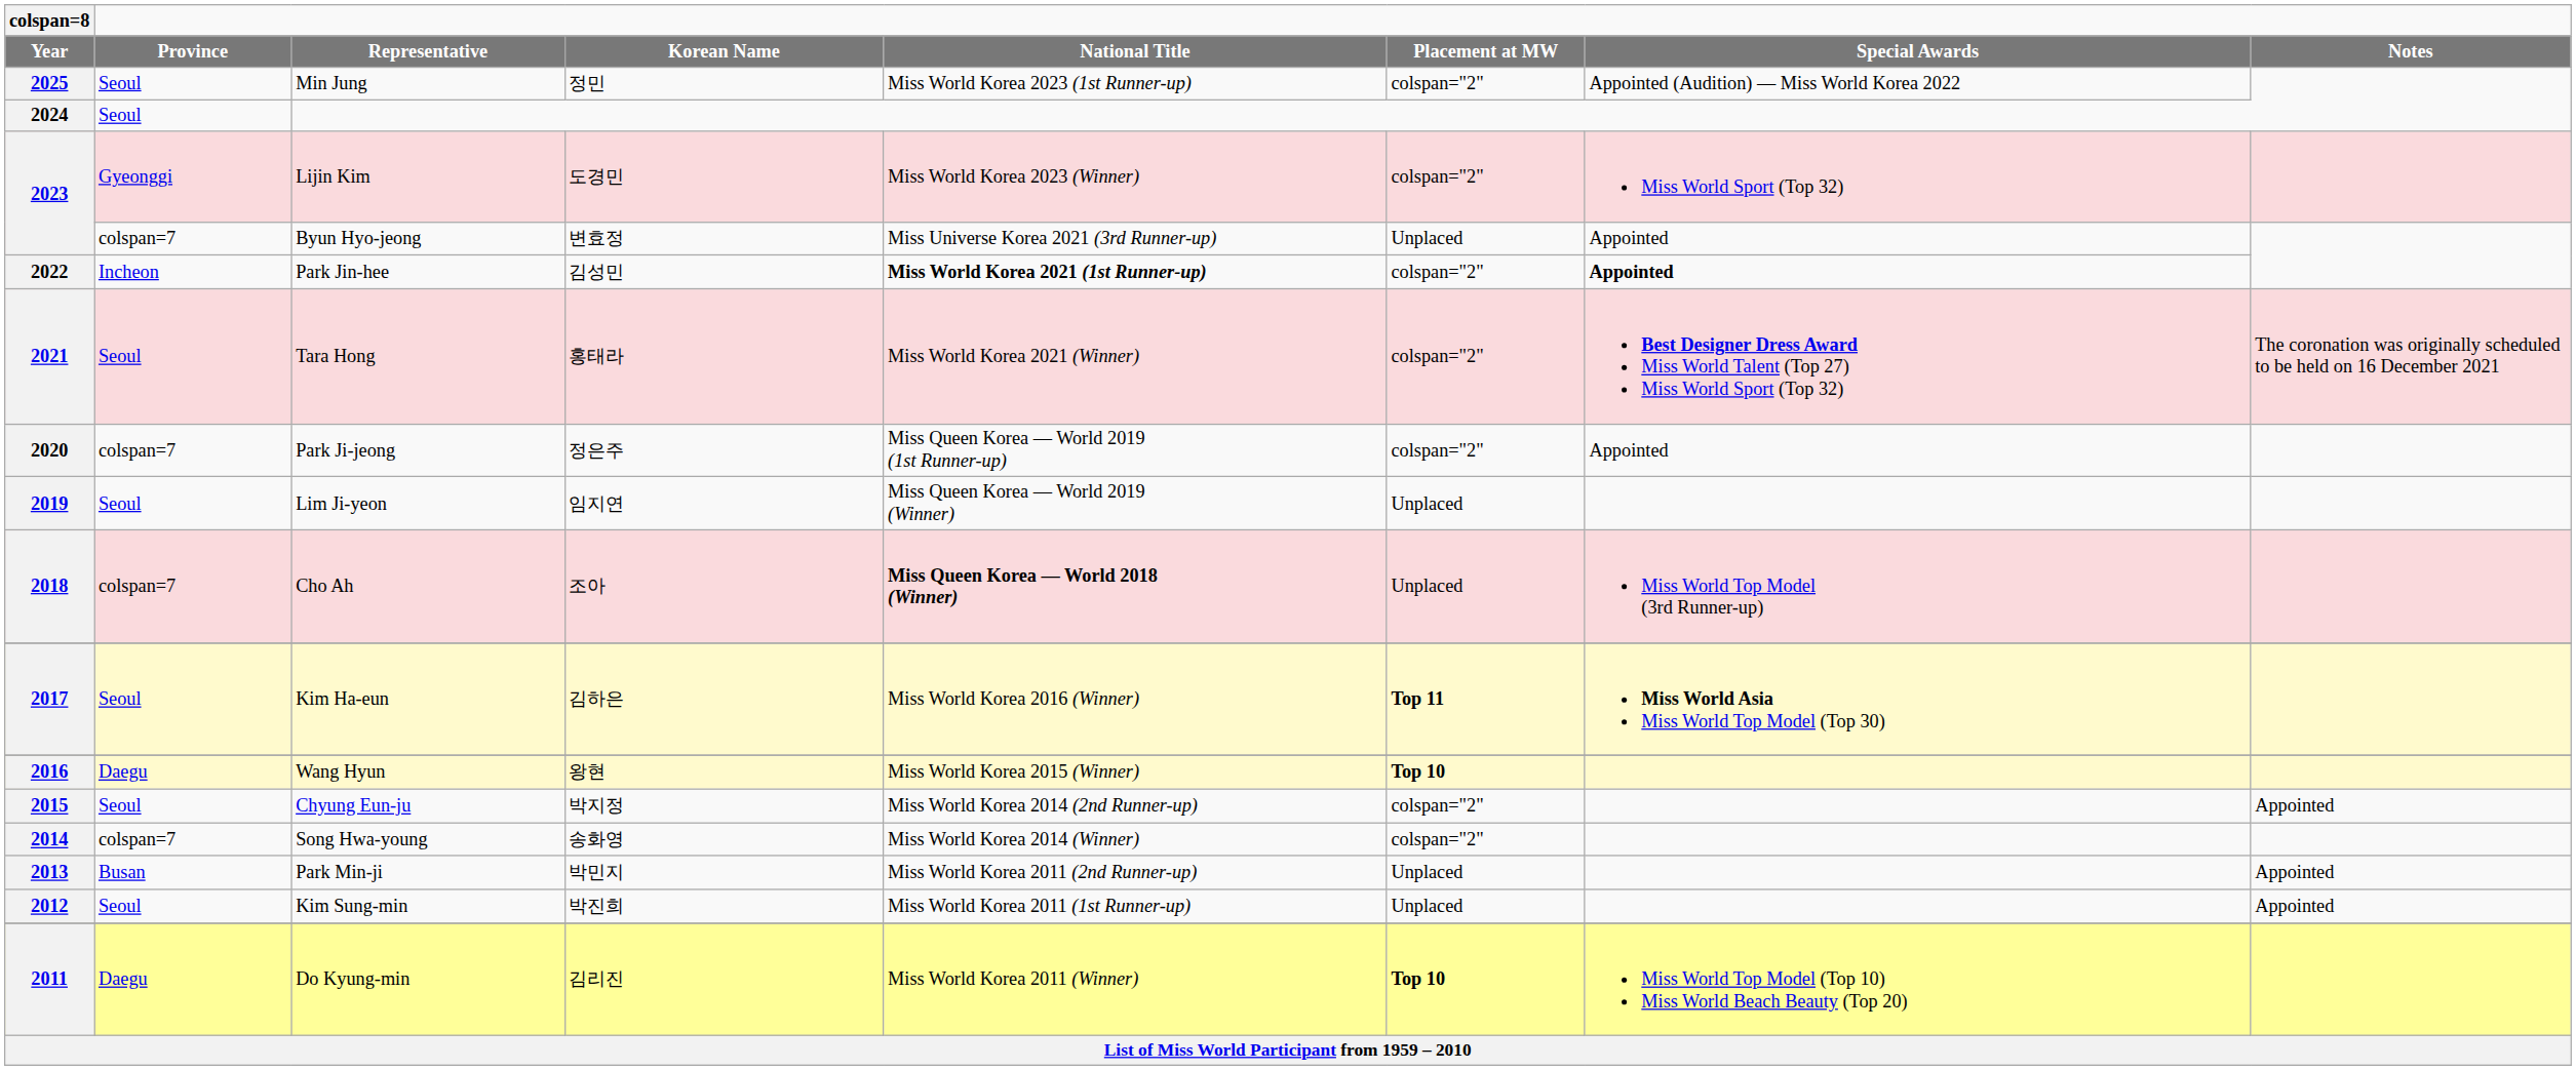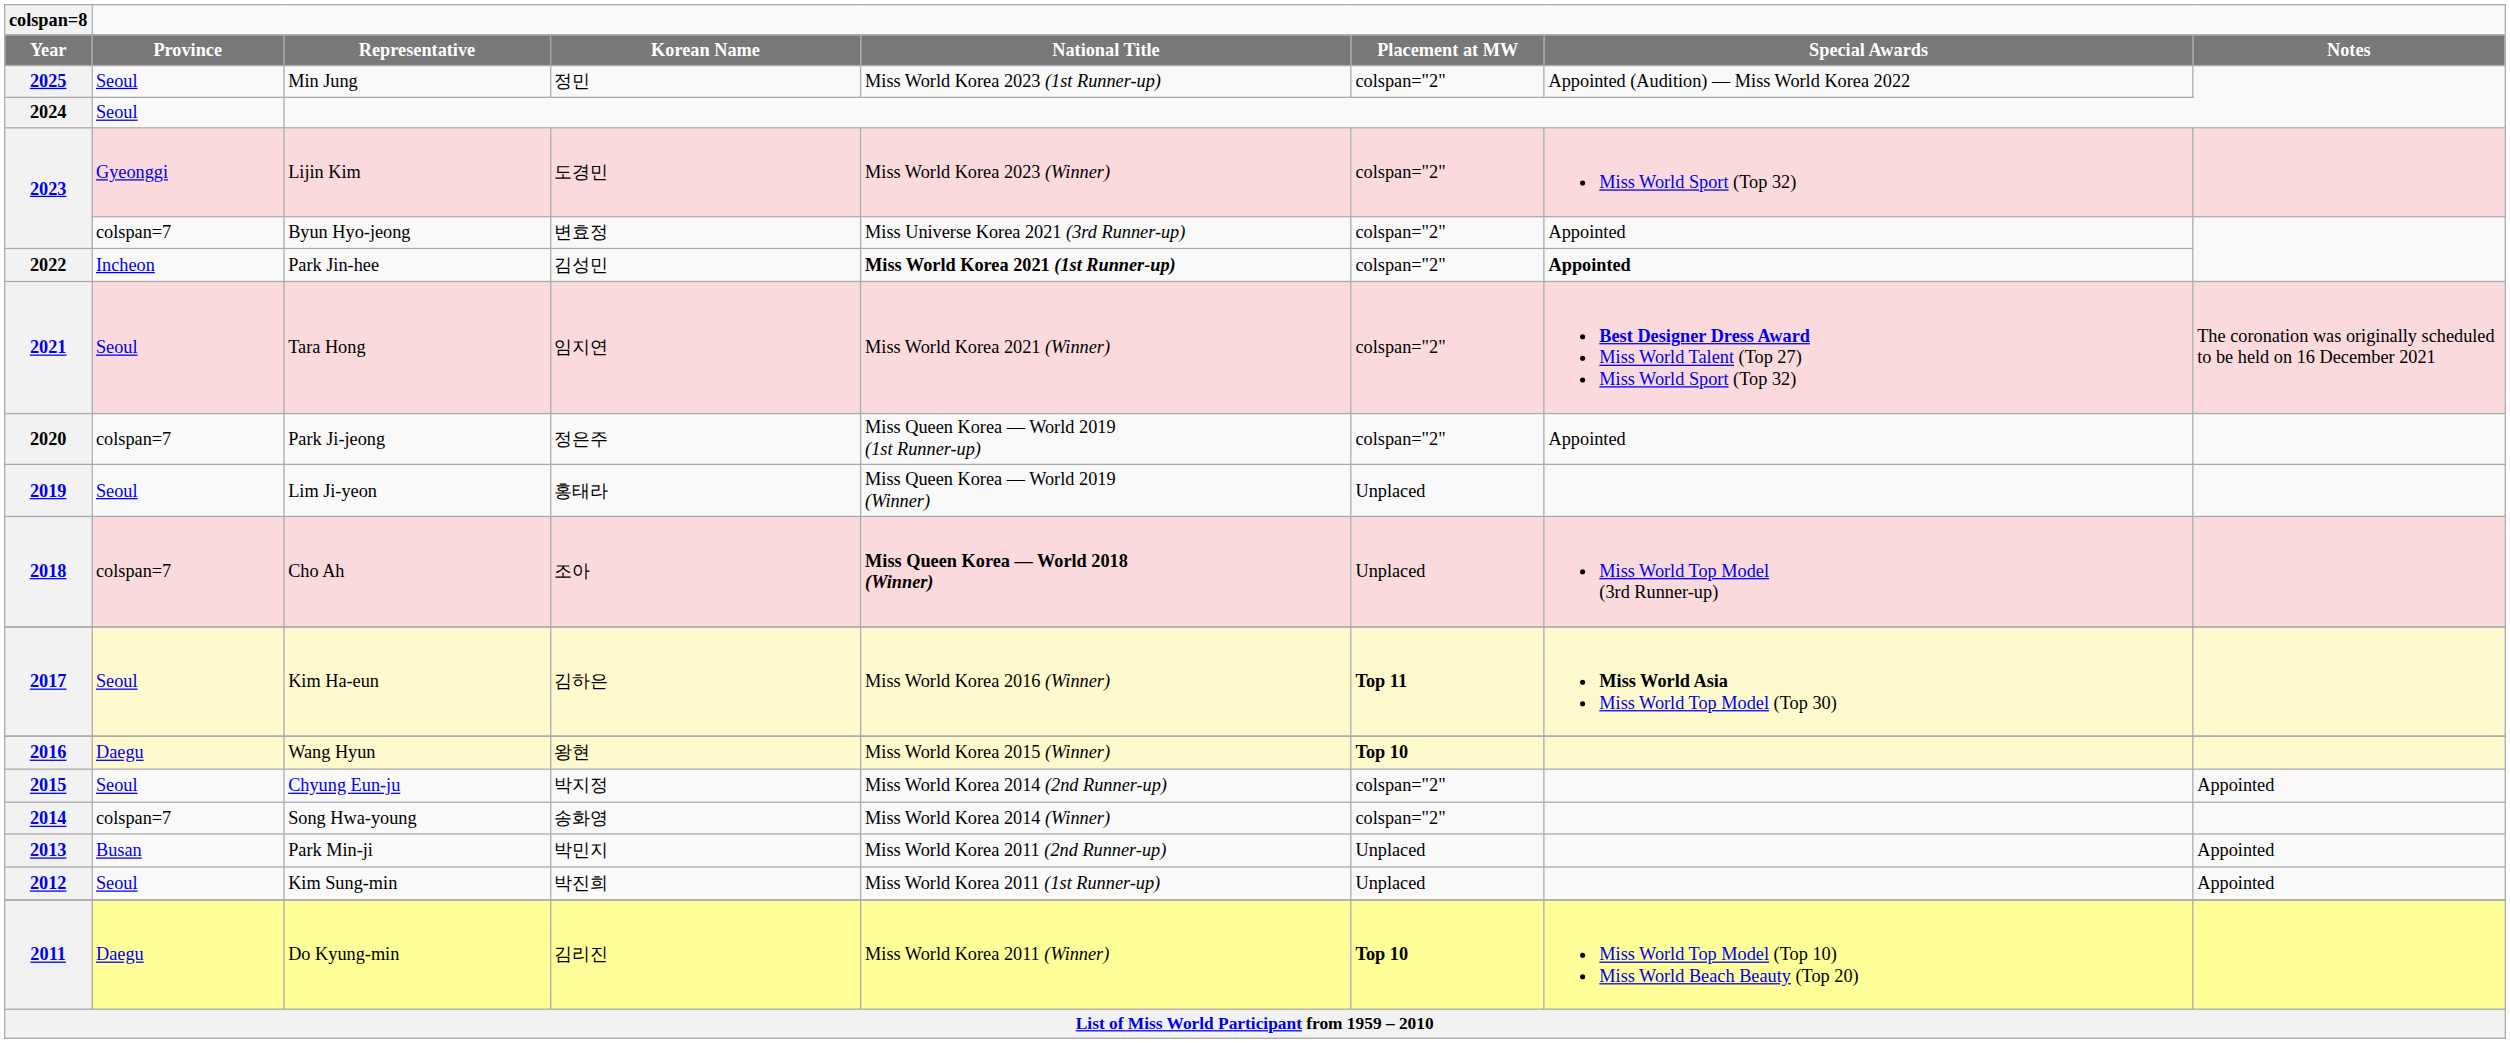2023 / Byun Hyo-jeong | Placement at MW: Unplaced -> colspan="2"
2021 | Korean Name: 홍태라 -> 임지연
2019 | Korean Name: 임지연 -> 홍태라
